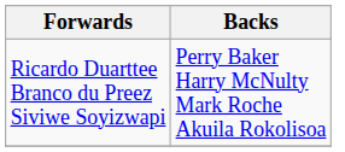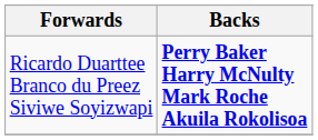Ricardo Duarttee Branco du Preez Siviwe Soyizwapi | Backs: normal -> bold
